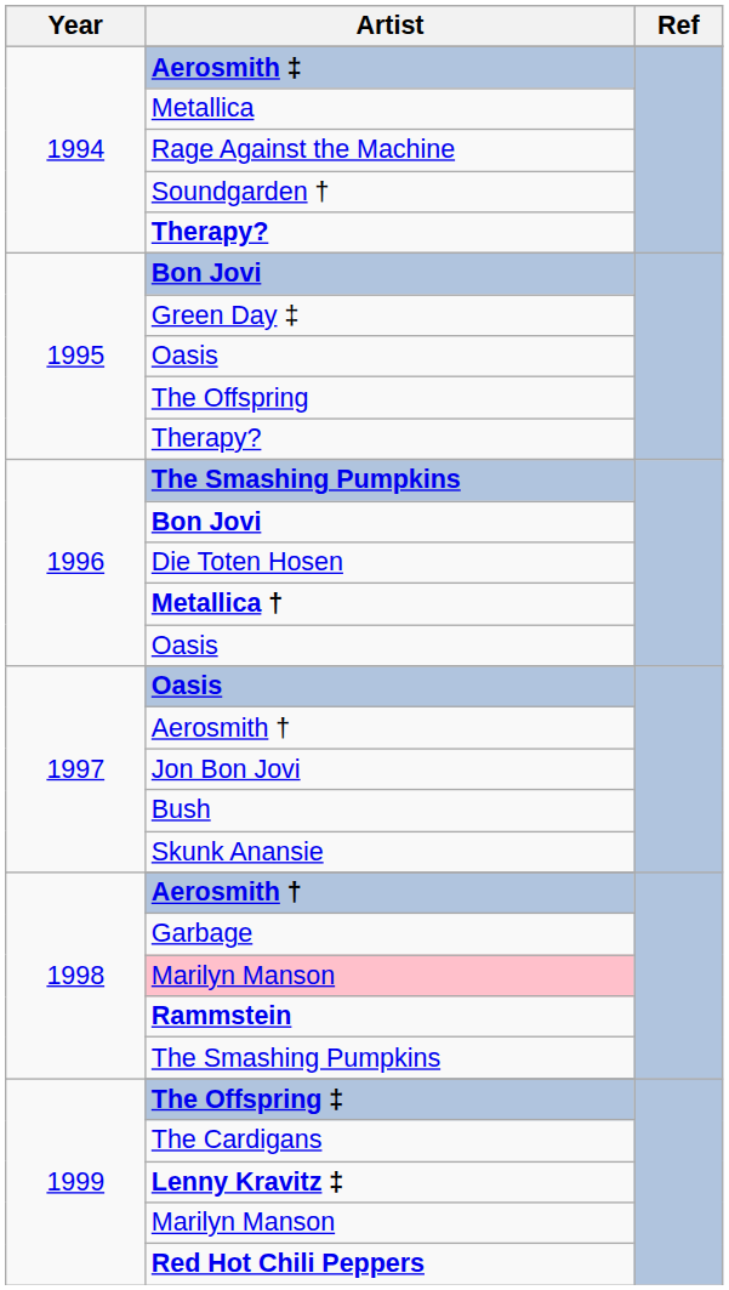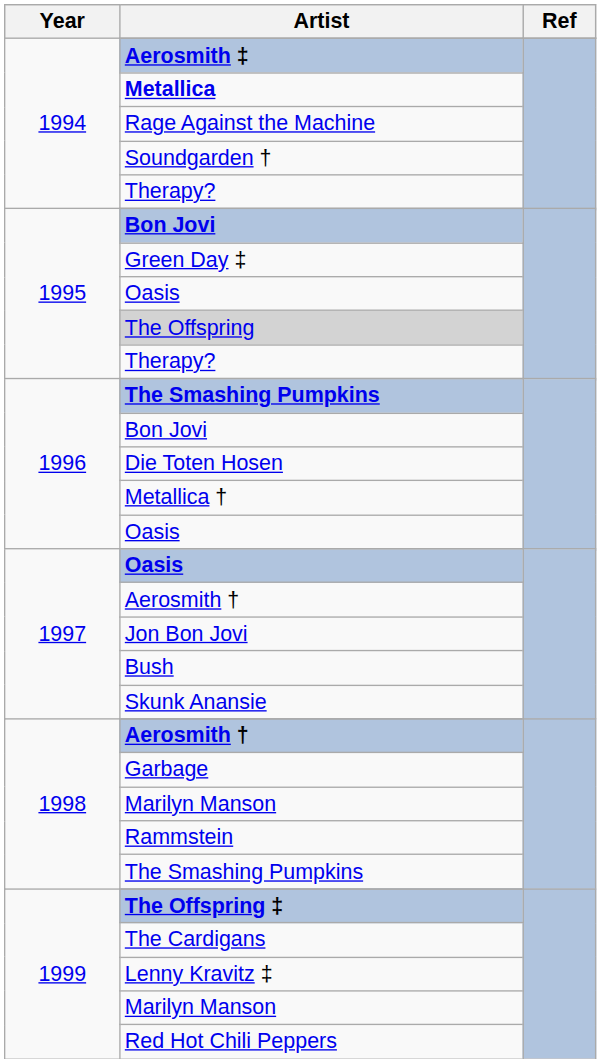Metallica | Artist: normal -> bold
1994 / Therapy? | Artist: bold -> normal
The Offspring | Artist: no background -> lightgrey background
1996 / Bon Jovi | Artist: bold -> normal
Metallica † | Artist: bold -> normal
1998 / Marilyn Manson | Artist: pink background -> no background
Rammstein | Artist: bold -> normal
Lenny Kravitz ‡ | Artist: bold -> normal
Red Hot Chili Peppers | Artist: bold -> normal
